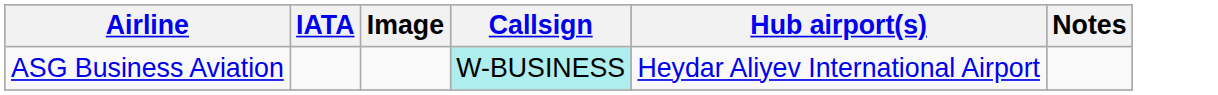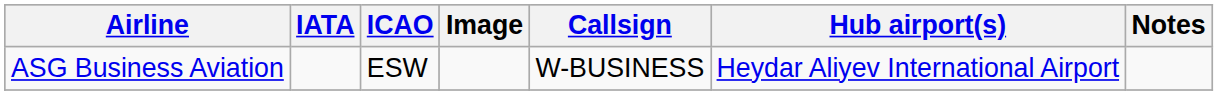+ column: ICAO | ESW
ASG Business Aviation | Callsign: paleturquoise background -> no background
